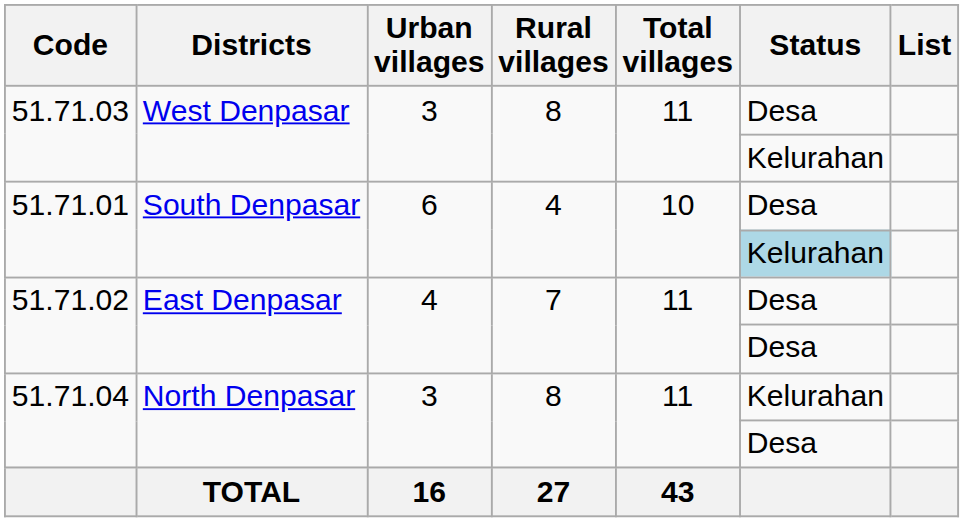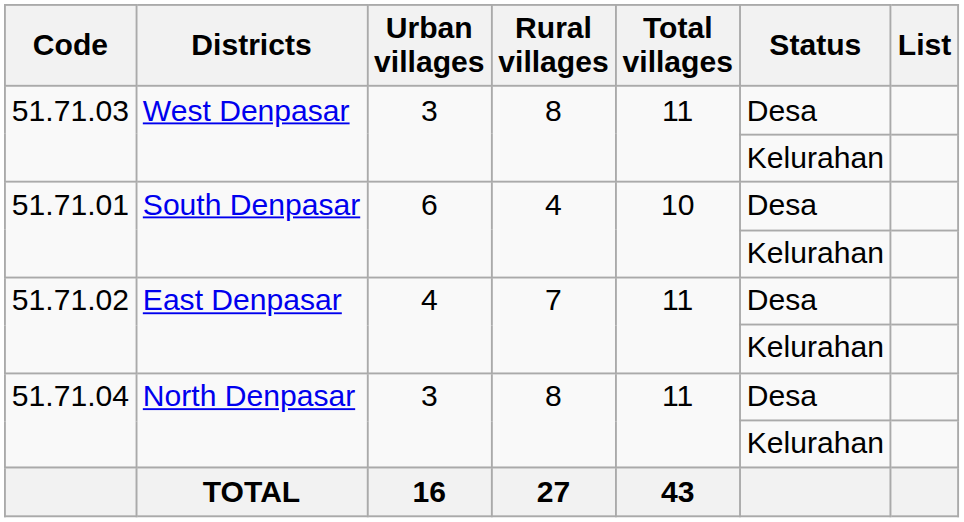row 5 | Status: lightblue background -> no background
row 7 | Status: Desa -> Kelurahan
row 8 | Status: Kelurahan -> Desa
row 9 | Status: Desa -> Kelurahan
